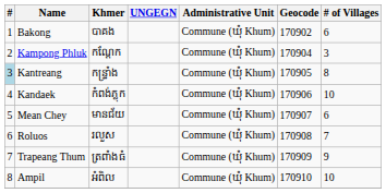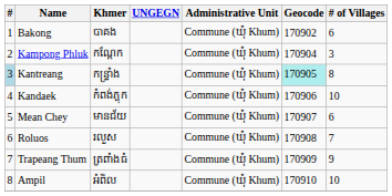Kantreang | Geocode: no background -> paleturquoise background
